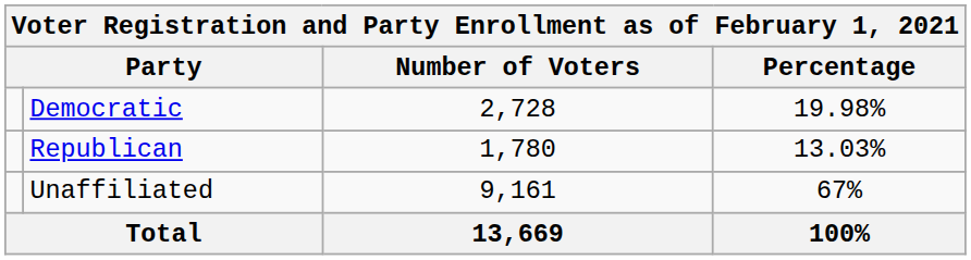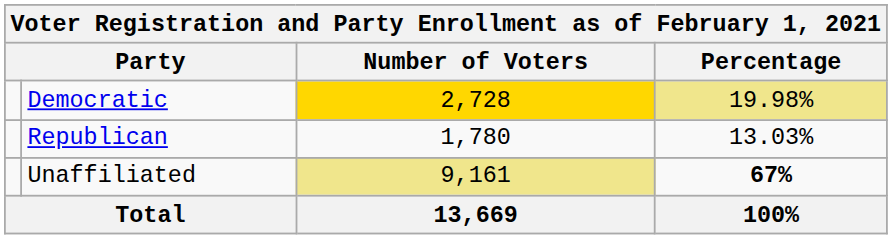Democratic | Number of Voters: no background -> gold background
Democratic | Percentage: no background -> khaki background
Unaffiliated | Number of Voters: no background -> khaki background
Unaffiliated | Percentage: normal -> bold
